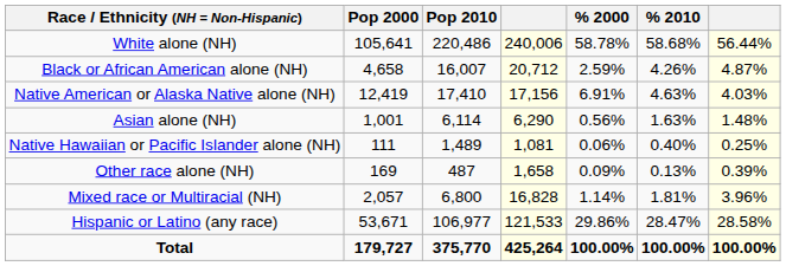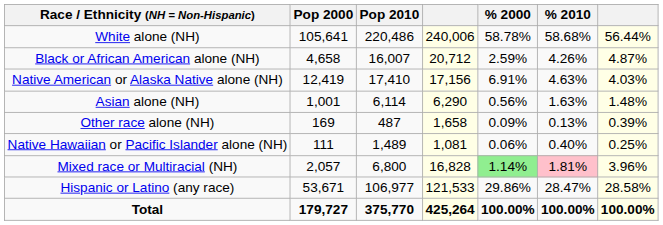rows swapped: Native Hawaiian or Pacific Islander alone (NH) <-> Other race alone (NH)
Mixed race or Multiracial (NH) | % 2000: no background -> lightgreen background
Mixed race or Multiracial (NH) | % 2010: no background -> pink background
